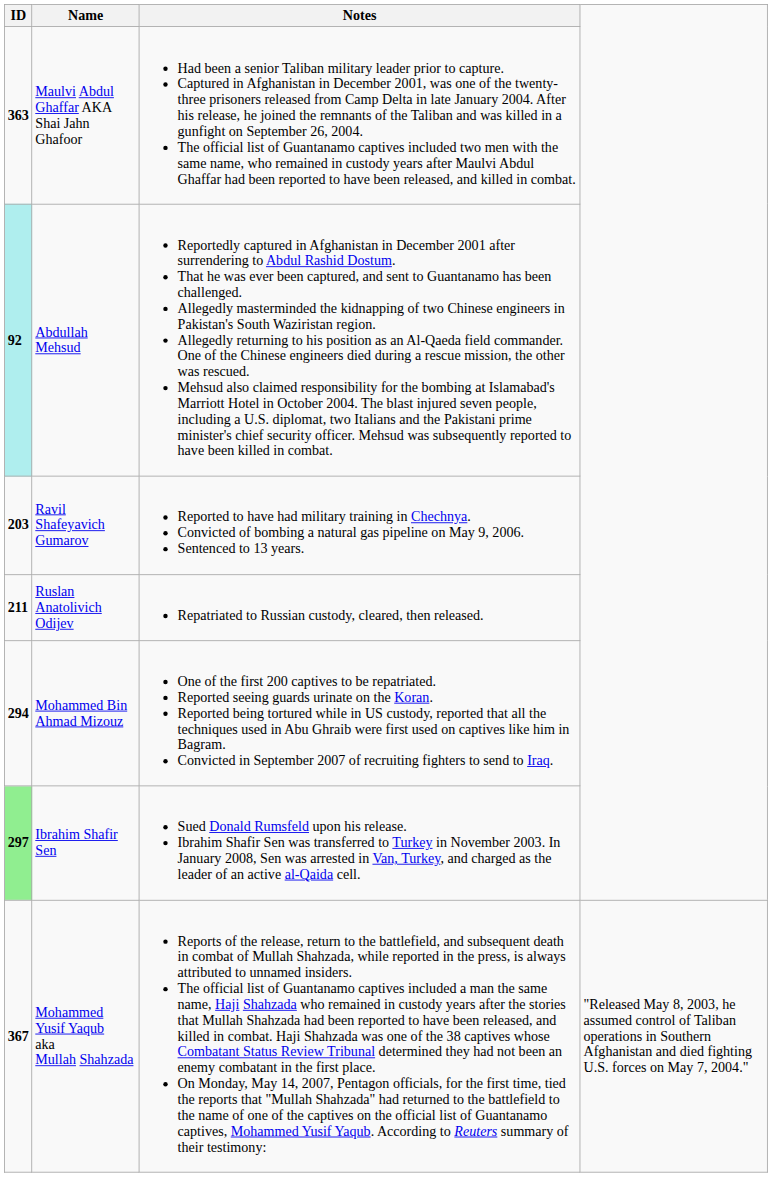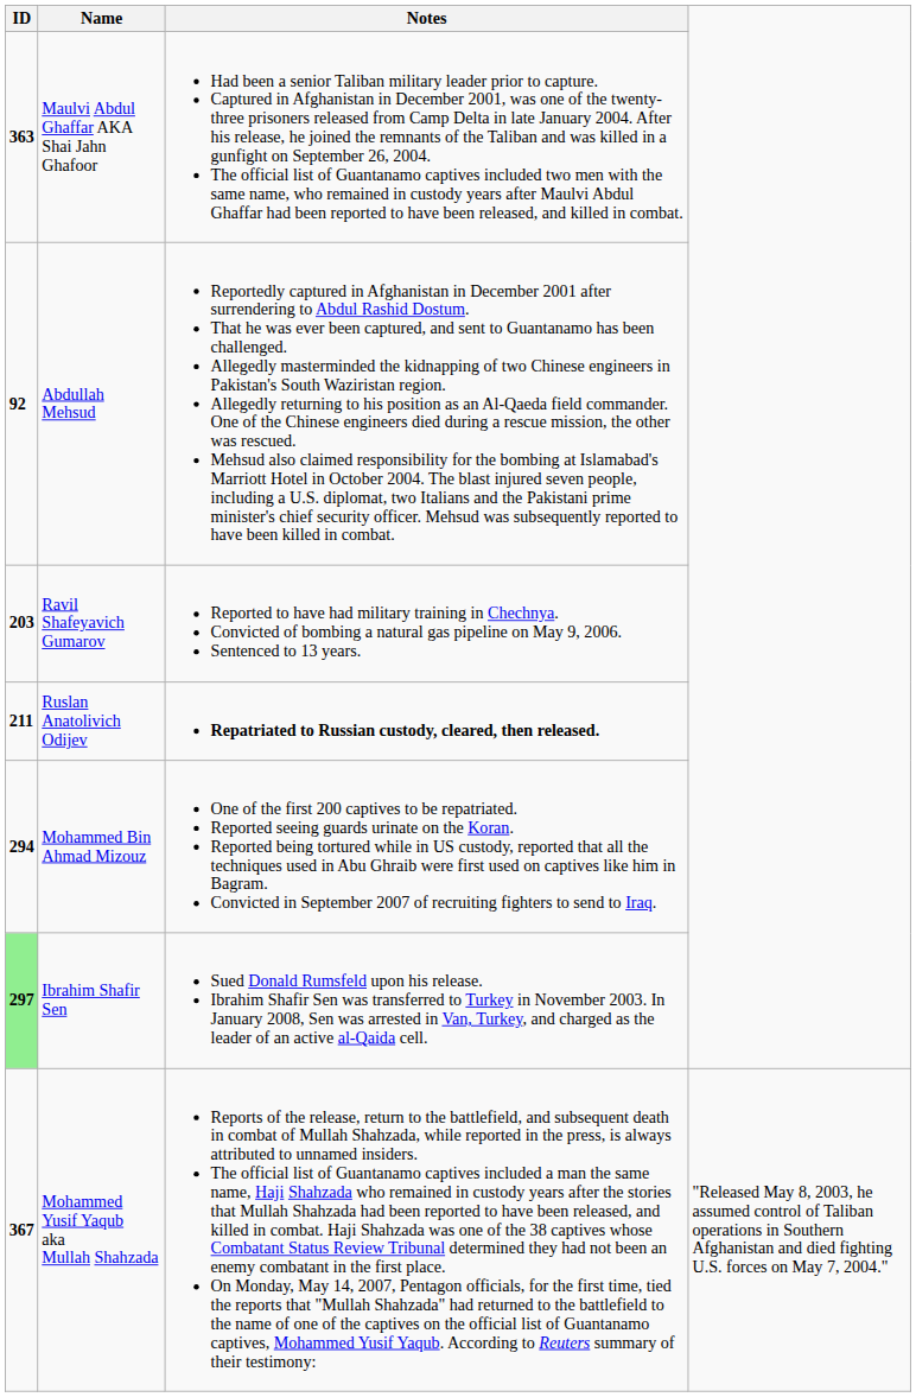Abdullah Mehsud | ID: paleturquoise background -> no background
Ruslan Anatolivich Odijev | Notes: normal -> bold
